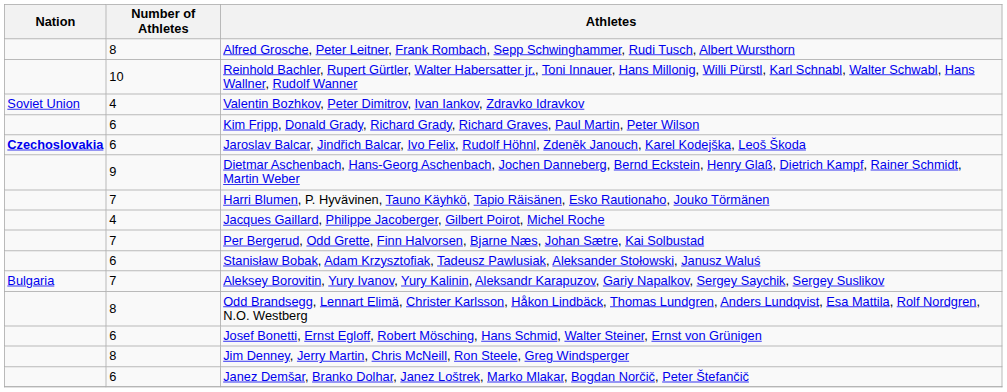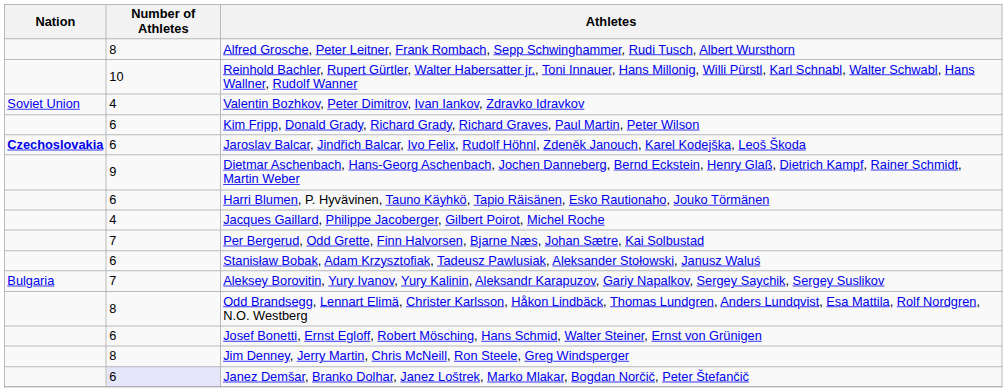row 8 | Number of Athletes: 7 -> 6
row 16 | Number of Athletes: no background -> lavender background
